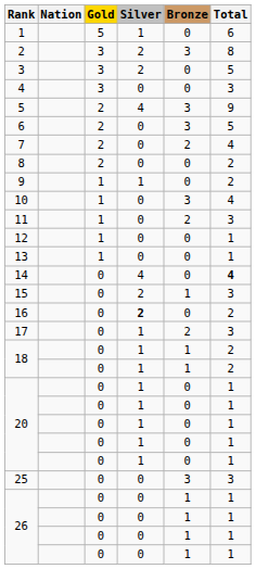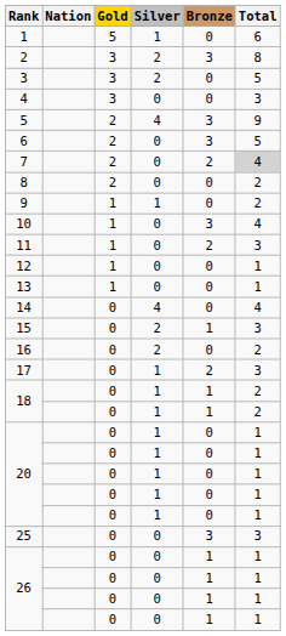7 | Total: no background -> lightgrey background
14 | Total: bold -> normal
16 | Silver: bold -> normal
